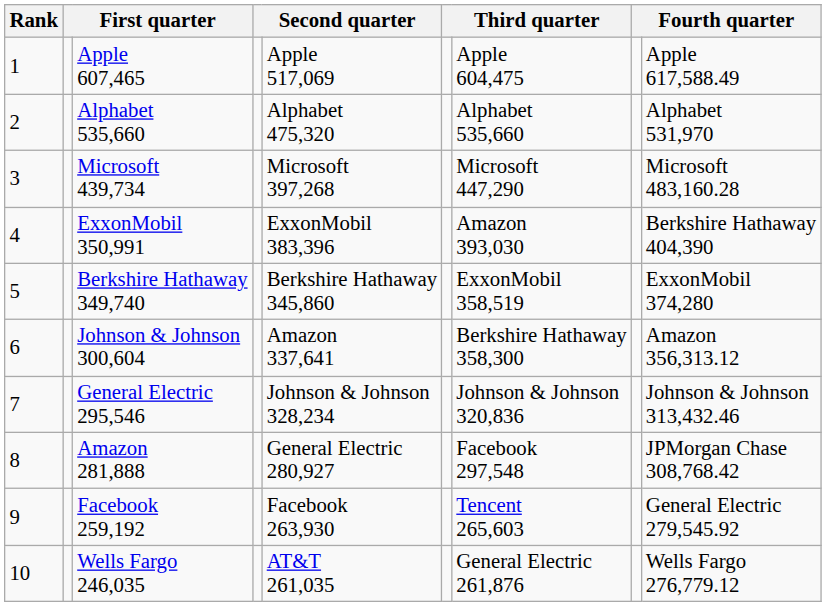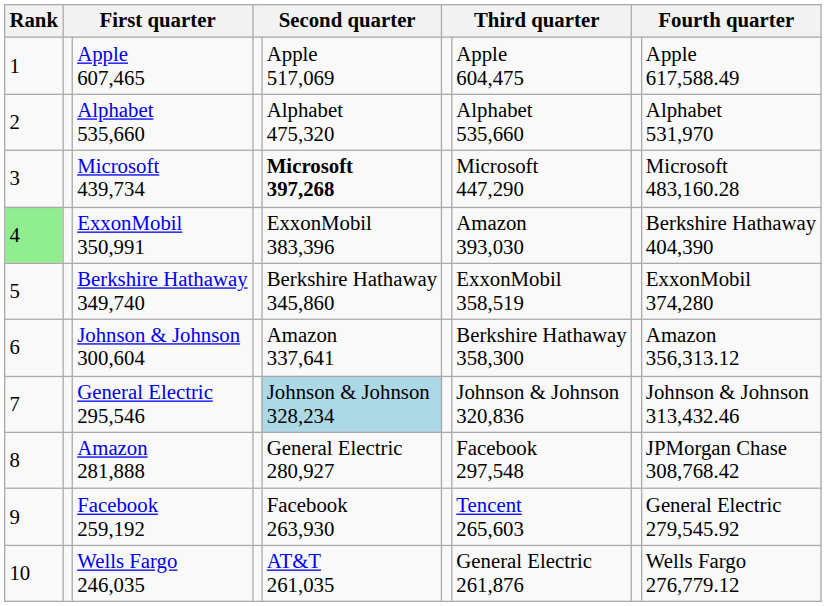Microsoft 439,734 | column 5: normal -> bold
ExxonMobil 350,991 | Rank: no background -> lightgreen background
General Electric 295,546 | column 5: no background -> lightblue background
